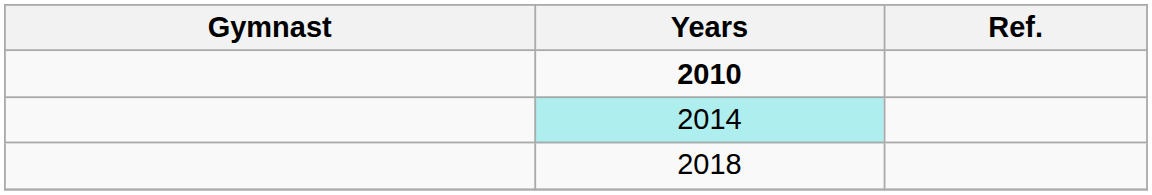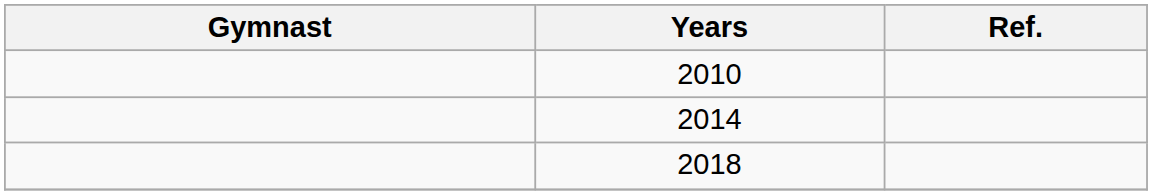2010 | Years: bold -> normal
2014 | Years: paleturquoise background -> no background
